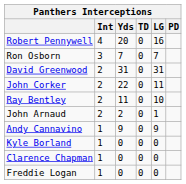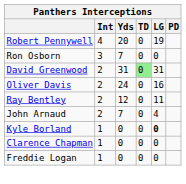Robert Pennywell | LG: 16 -> 19
Ron Osborn | LG: 7 -> 0
David Greenwood | TD: no background -> lightgreen background
+ row: Oliver Davis | 2 | 24 | 0 | 16
- row: John Corker | 2 | 22 | 0 | 11
Ray Bentley | Yds: 11 -> 12
Ray Bentley | LG: 10 -> 11
John Arnaud | Yds: 2 -> 7
John Arnaud | LG: 1 -> 4
- row: Andy Cannavino | 1 | 9 | 0 | 9
Kyle Borland | LG: normal -> bold
